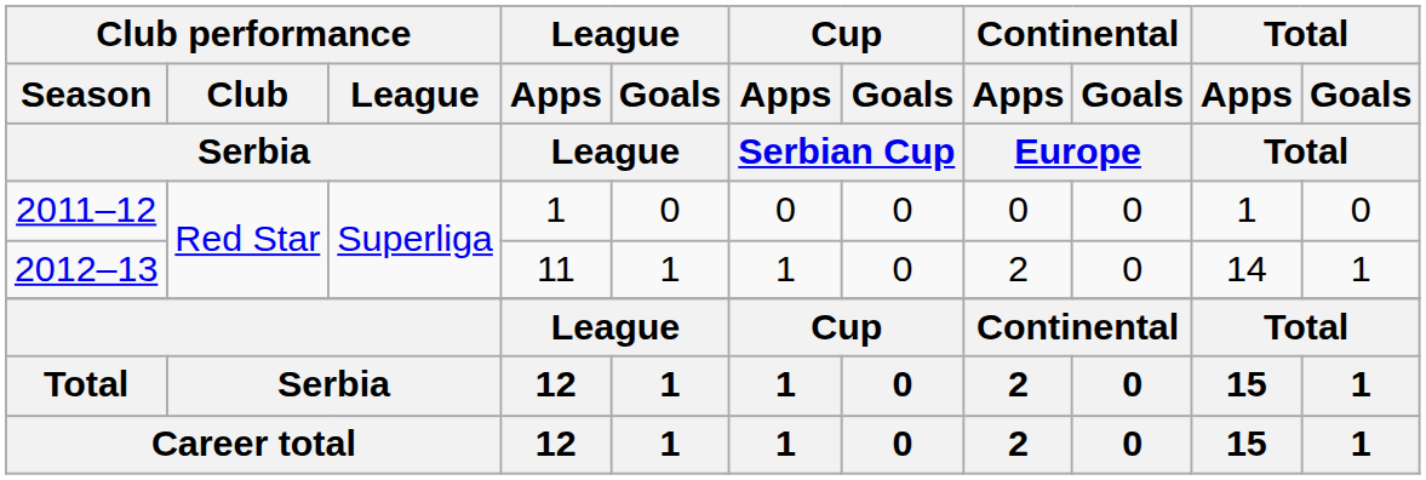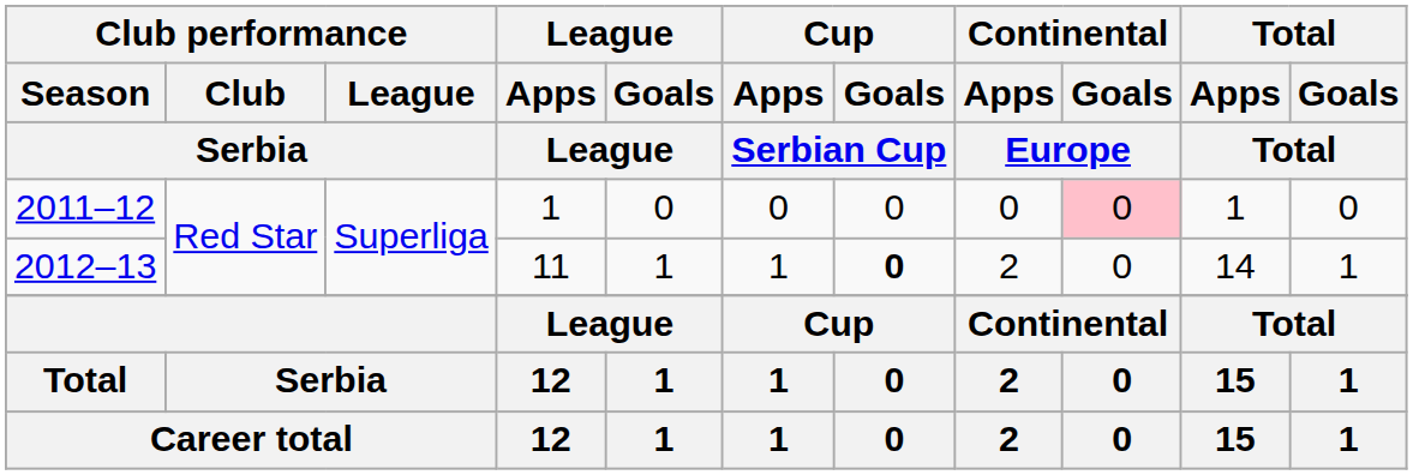2011–12 | Continental / Goals / Europe: no background -> pink background
2012–13 | Cup / Goals / Serbian Cup: normal -> bold
